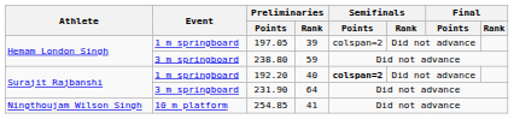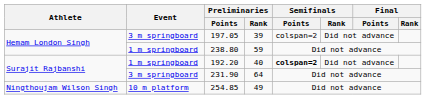197.05 | Event: 1 m springboard -> 3 m springboard
238.80 | Event: 3 m springboard -> 1 m springboard
254.85 | Preliminaries / Rank: 41 -> 49
